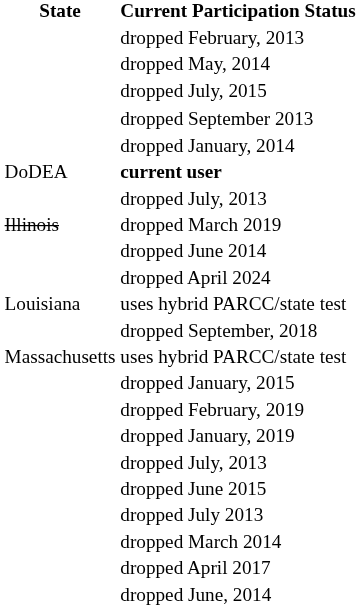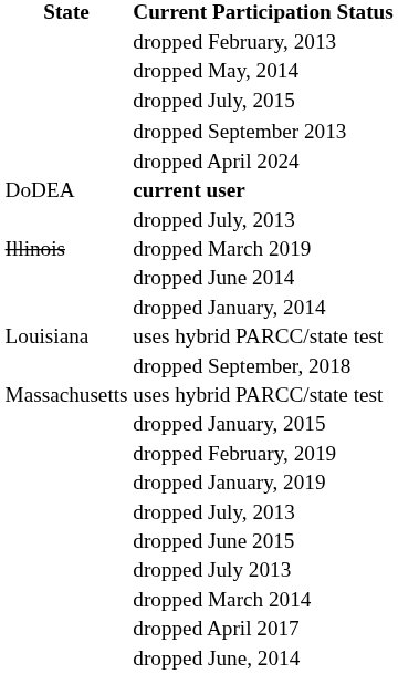row 6 | Current Participation Status: dropped January, 2014 -> dropped April 2024
row 11 | Current Participation Status: dropped April 2024 -> dropped January, 2014
